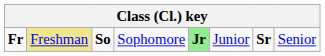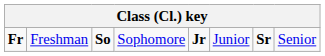Fr | column 2: khaki background -> no background
Fr | column 5: lightgreen background -> no background
